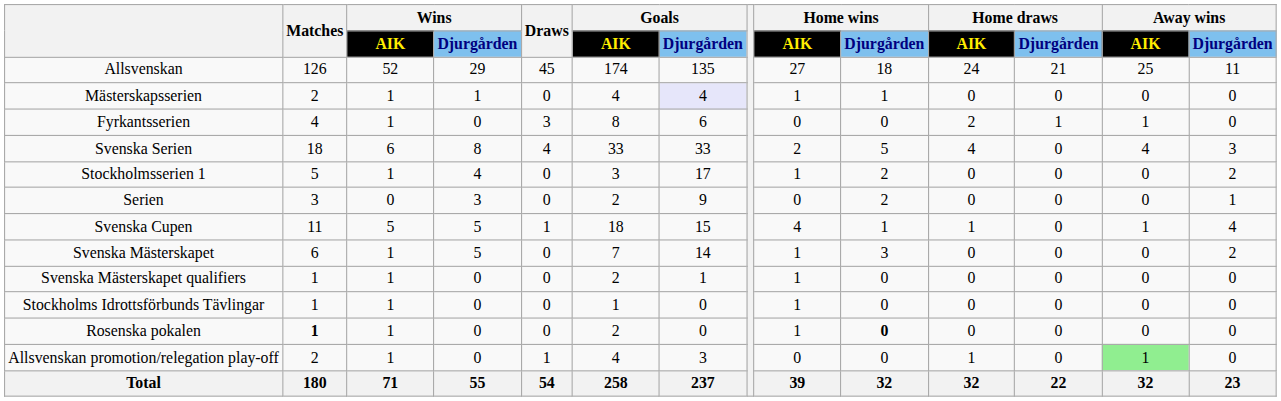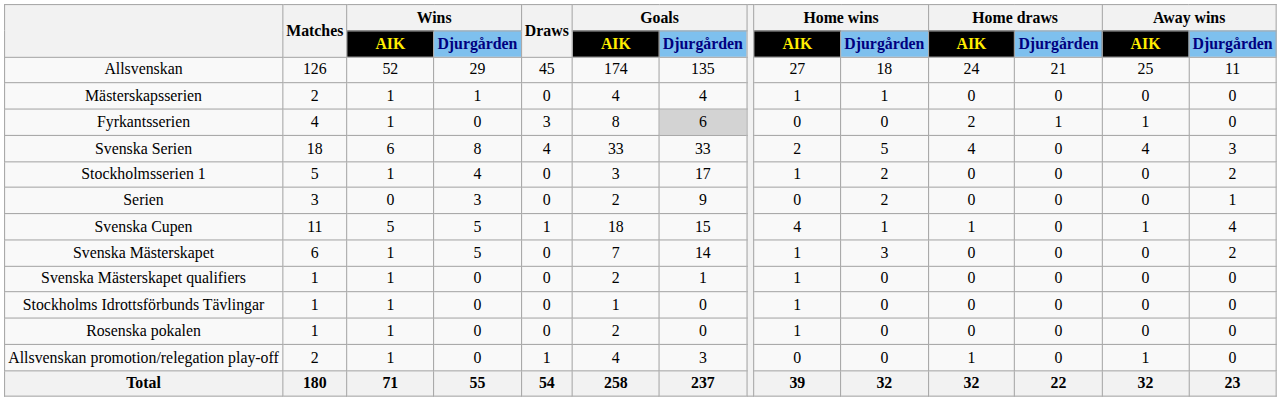Mästerskapsserien | Goals / Djurgården: lavender background -> no background
Fyrkantsserien | Goals / Djurgården: no background -> lightgrey background
Rosenska pokalen | Matches: bold -> normal
Rosenska pokalen | Home wins / Djurgården: bold -> normal
Allsvenskan promotion/relegation play-off | Away wins / AIK: lightgreen background -> no background
